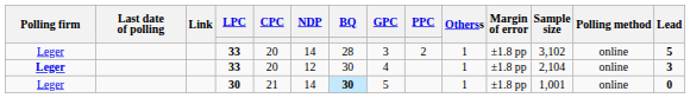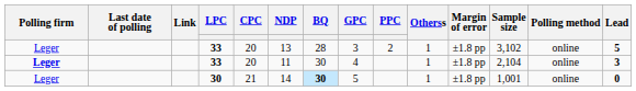row 3 | NDP: 14 -> 13
row 4 | NDP: 12 -> 11
